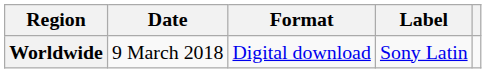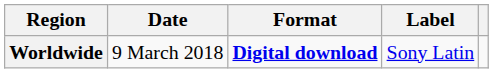Worldwide | Format: normal -> bold
